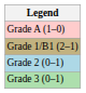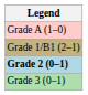row 4 | column 1: normal -> bold
